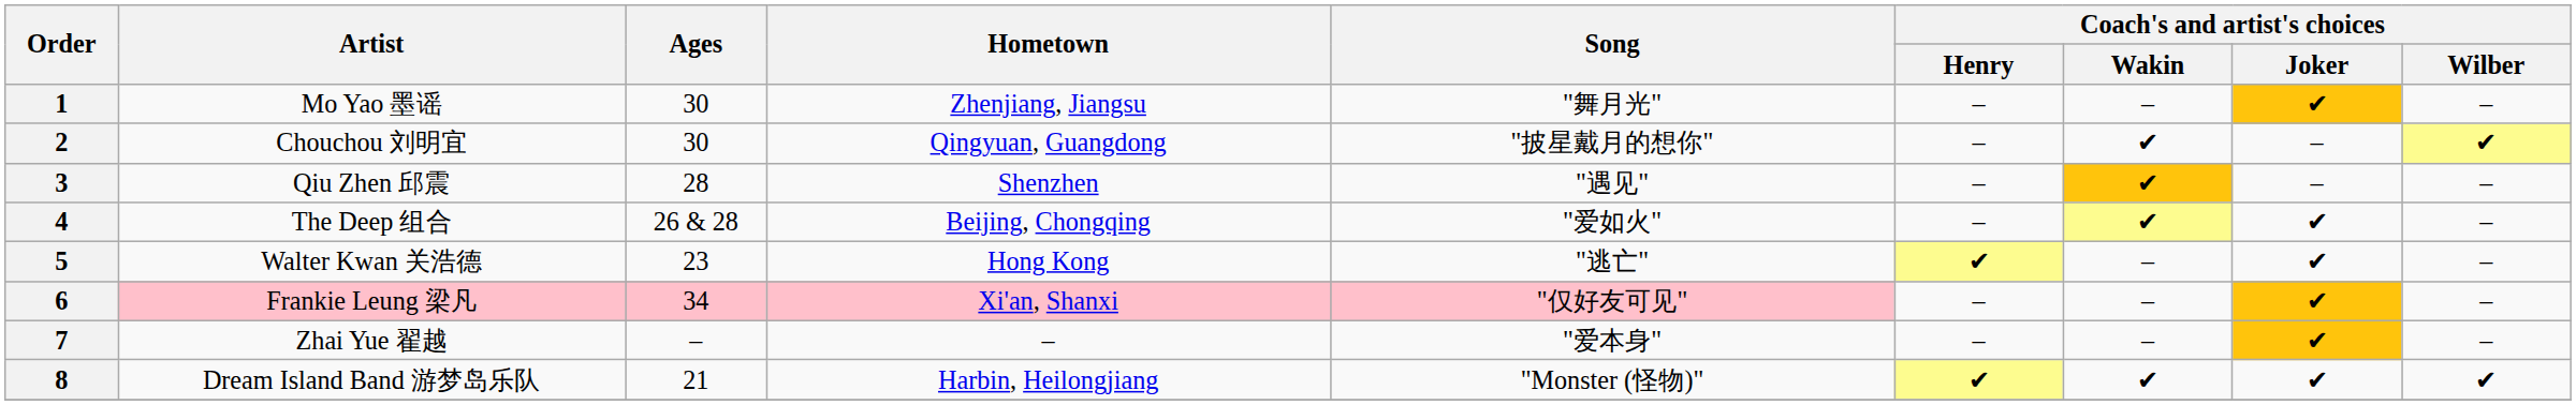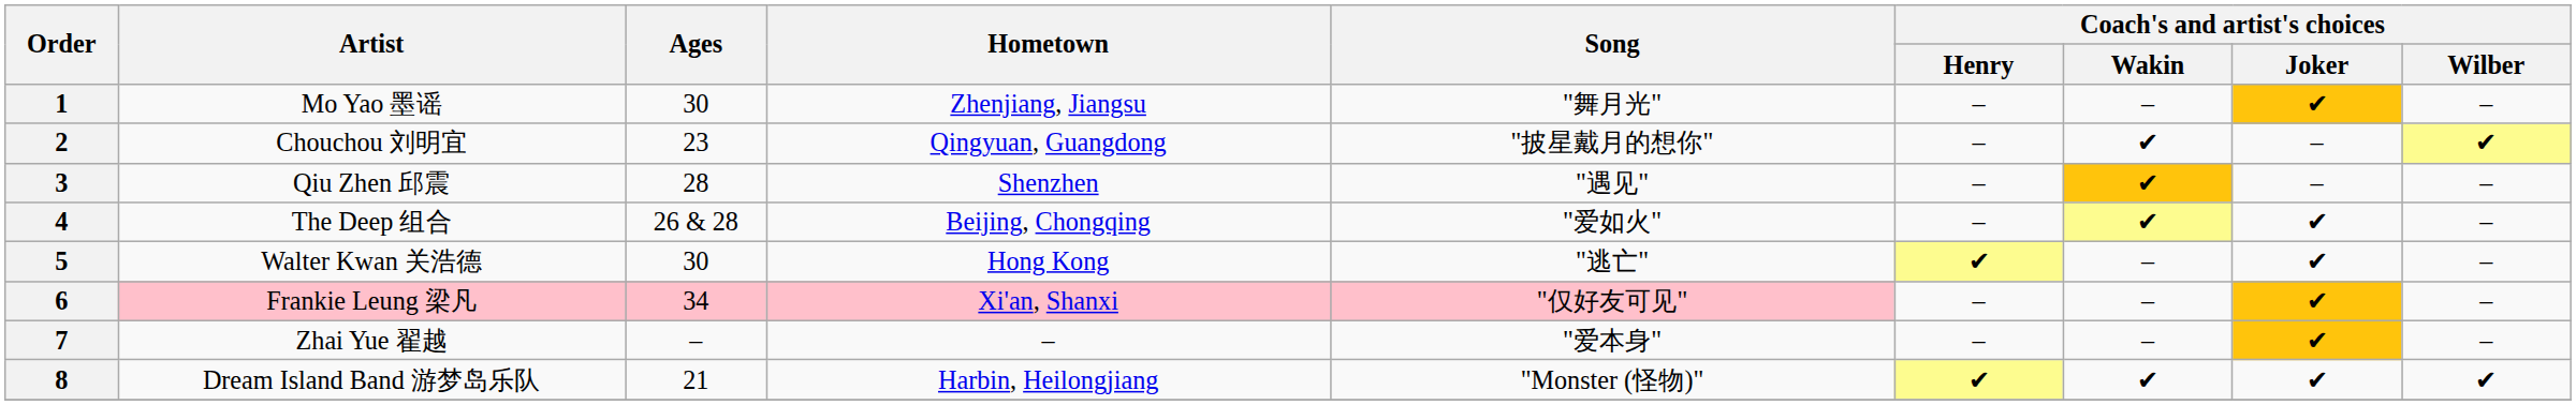2 | Ages: 30 -> 23
5 | Ages: 23 -> 30
